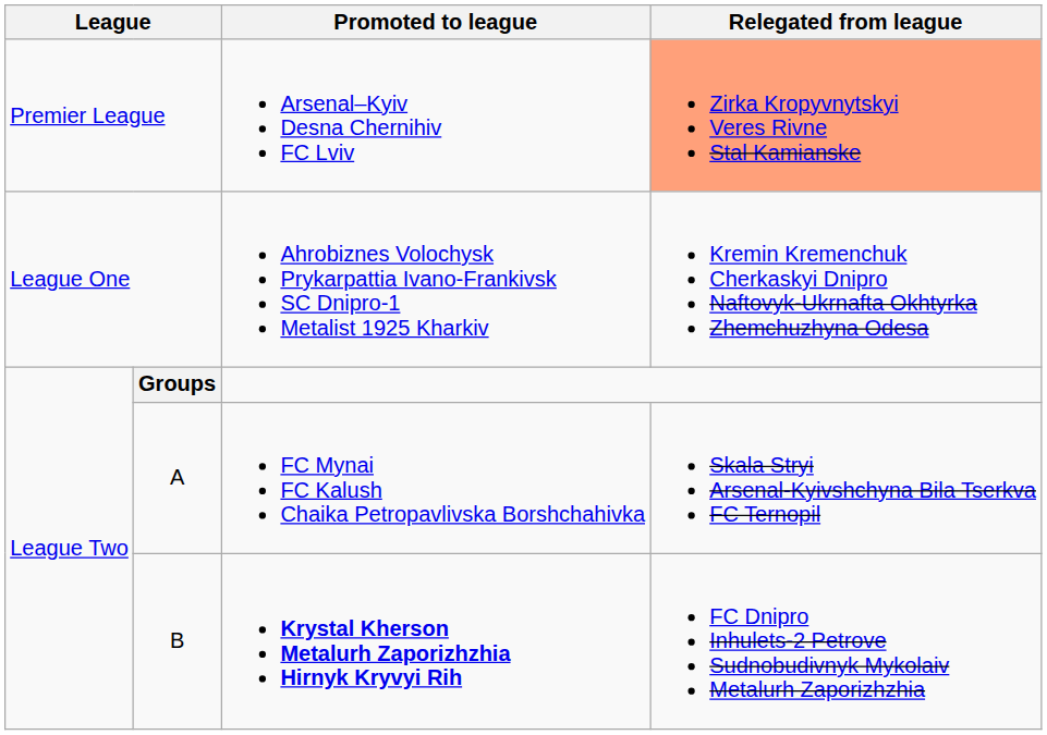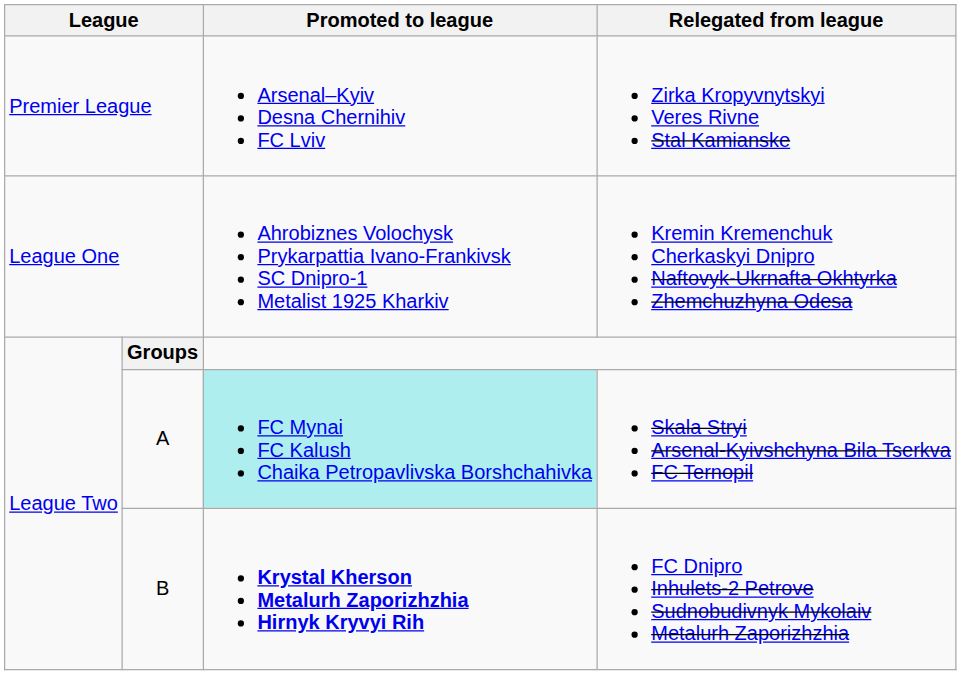Premier League | Relegated from league: lightsalmon background -> no background
A | Promoted to league: no background -> paleturquoise background
